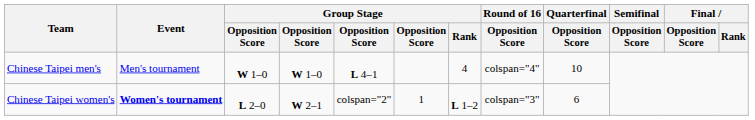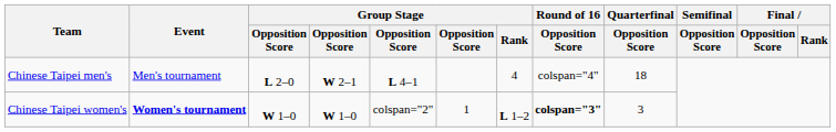Chinese Taipei men's | column 3: W 1–0 -> L 2–0
Chinese Taipei men's | column 4: W 1–0 -> W 2–1
Chinese Taipei men's | Quarterfinal / Opposition Score: 10 -> 18
Chinese Taipei women's | column 3: L 2–0 -> W 1–0
Chinese Taipei women's | column 4: W 2–1 -> W 1–0
Chinese Taipei women's | Round of 16 / Opposition Score: normal -> bold
Chinese Taipei women's | Quarterfinal / Opposition Score: 6 -> 3
